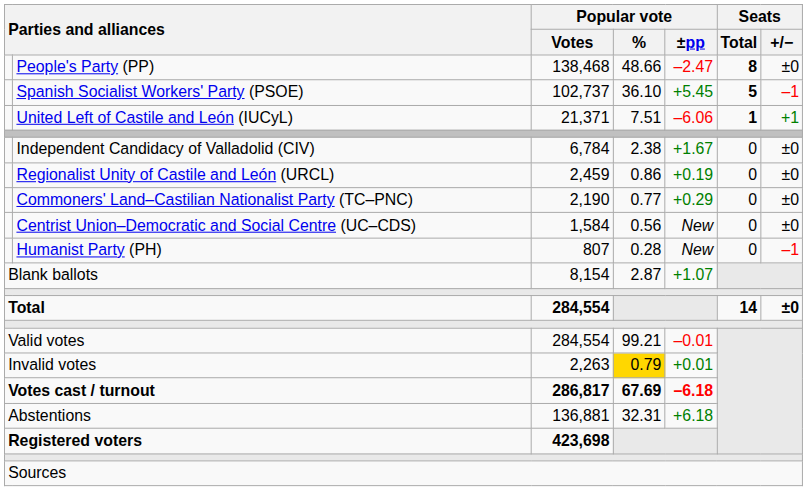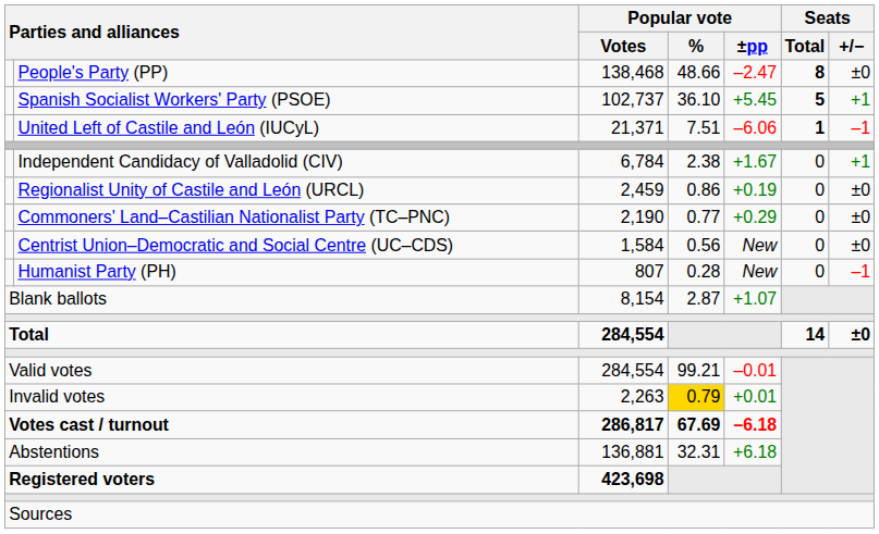Spanish Socialist Workers' Party (PSOE) | Seats / +/−: –1 -> +1
United Left of Castile and León (IUCyL) | Seats / +/−: +1 -> –1
Independent Candidacy of Valladolid (CIV) | Seats / +/−: ±0 -> +1
